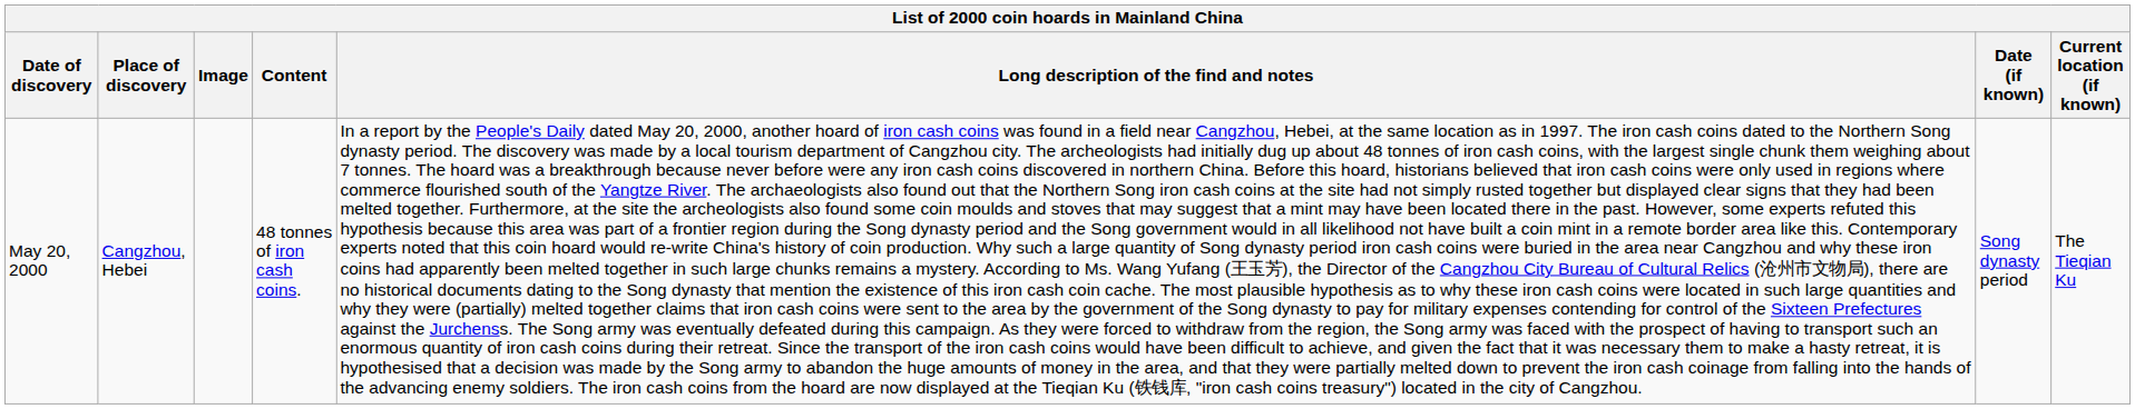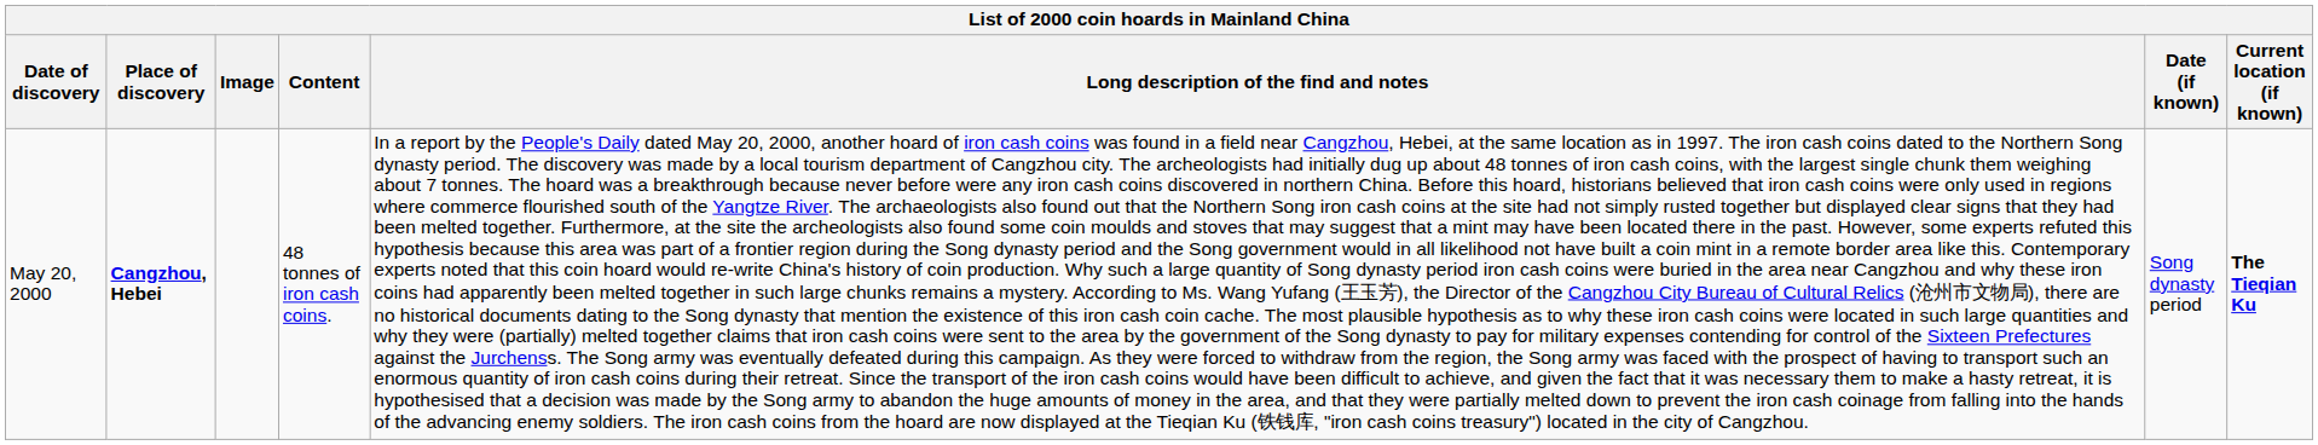May 20, 2000 | Place of discovery: normal -> bold
May 20, 2000 | Current location (if known): normal -> bold
